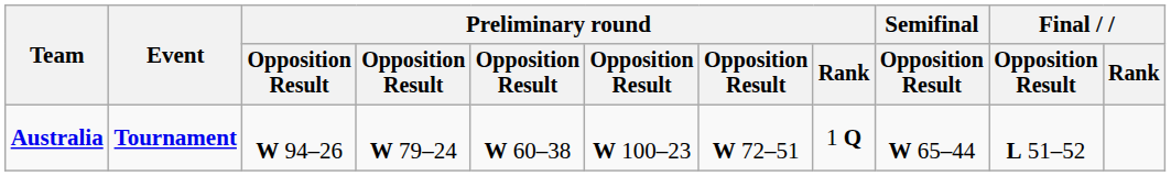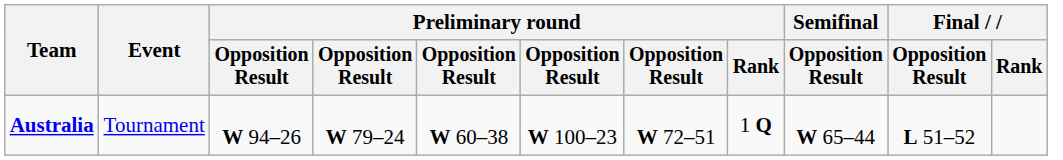Australia | Event: bold -> normal
